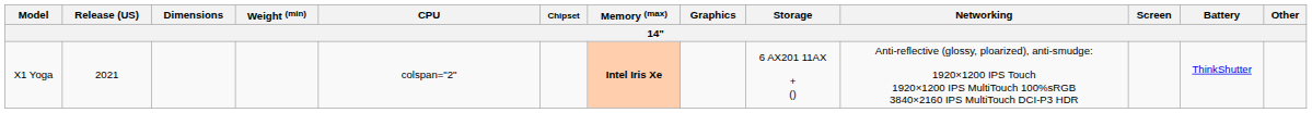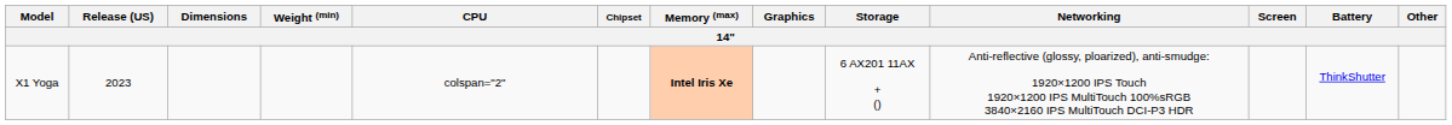X1 Yoga | Release (US): 2021 -> 2023
